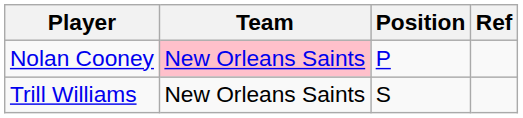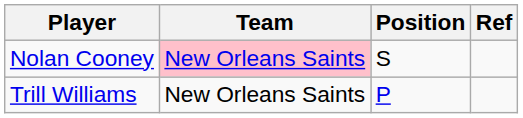Nolan Cooney | Position: P -> S
Trill Williams | Position: S -> P
